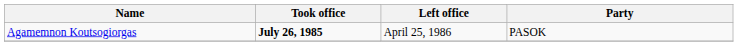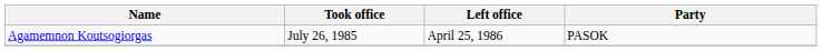Agamemnon Koutsogiorgas | Took office: bold -> normal
